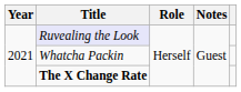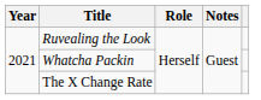Ruvealing the Look | Title: lavender background -> no background
The X Change Rate | Title: bold -> normal
